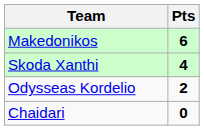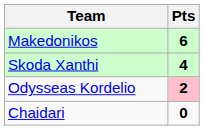Odysseas Kordelio | Pts: no background -> pink background
